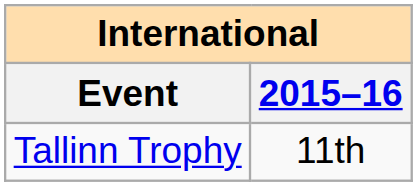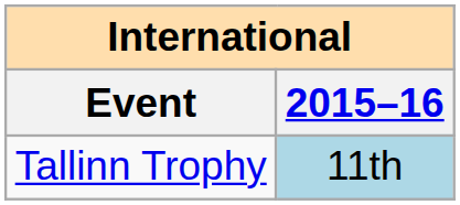Tallinn Trophy | 2015–16: no background -> lightblue background
